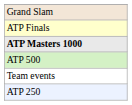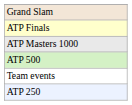row 3 | column 1: bold -> normal
